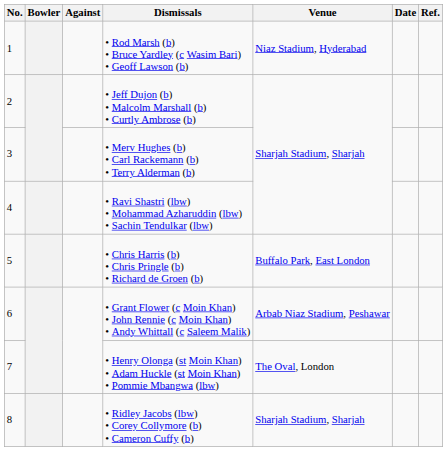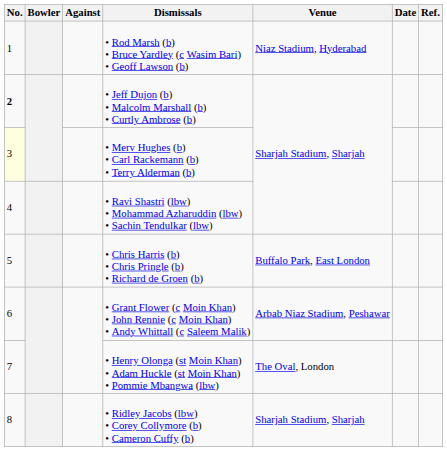• Jeff Dujon (b) • Malcolm Marshall (b) • Curtly Ambrose (b) | No.: normal -> bold
• Merv Hughes (b) • Carl Rackemann (b) • Terry Alderman (b) | No.: no background -> lightyellow background
